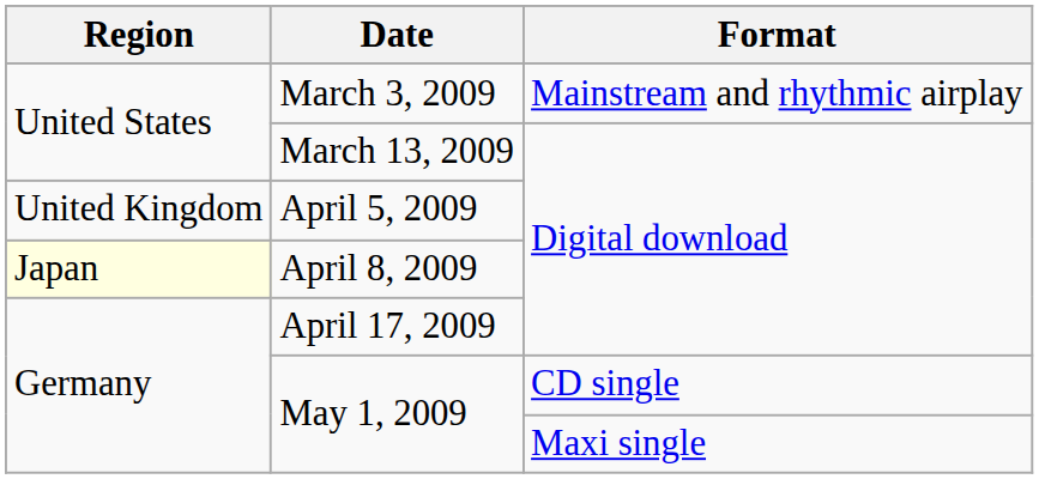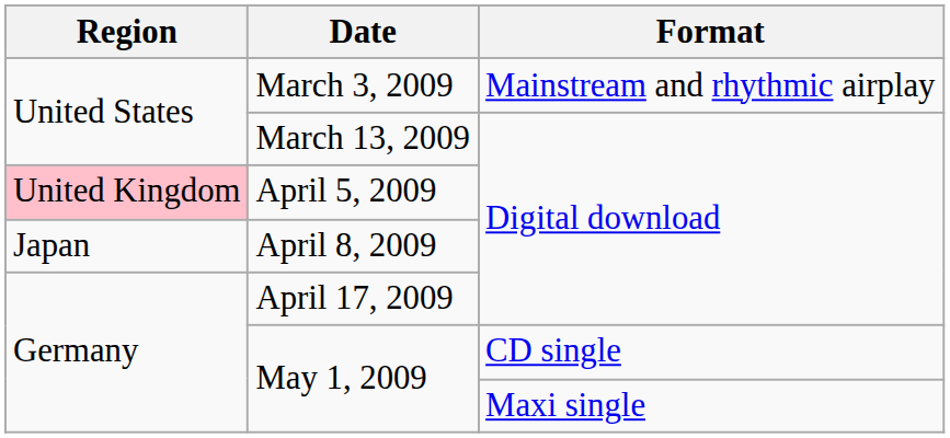April 5, 2009 | Region: no background -> pink background
April 8, 2009 | Region: lightyellow background -> no background
